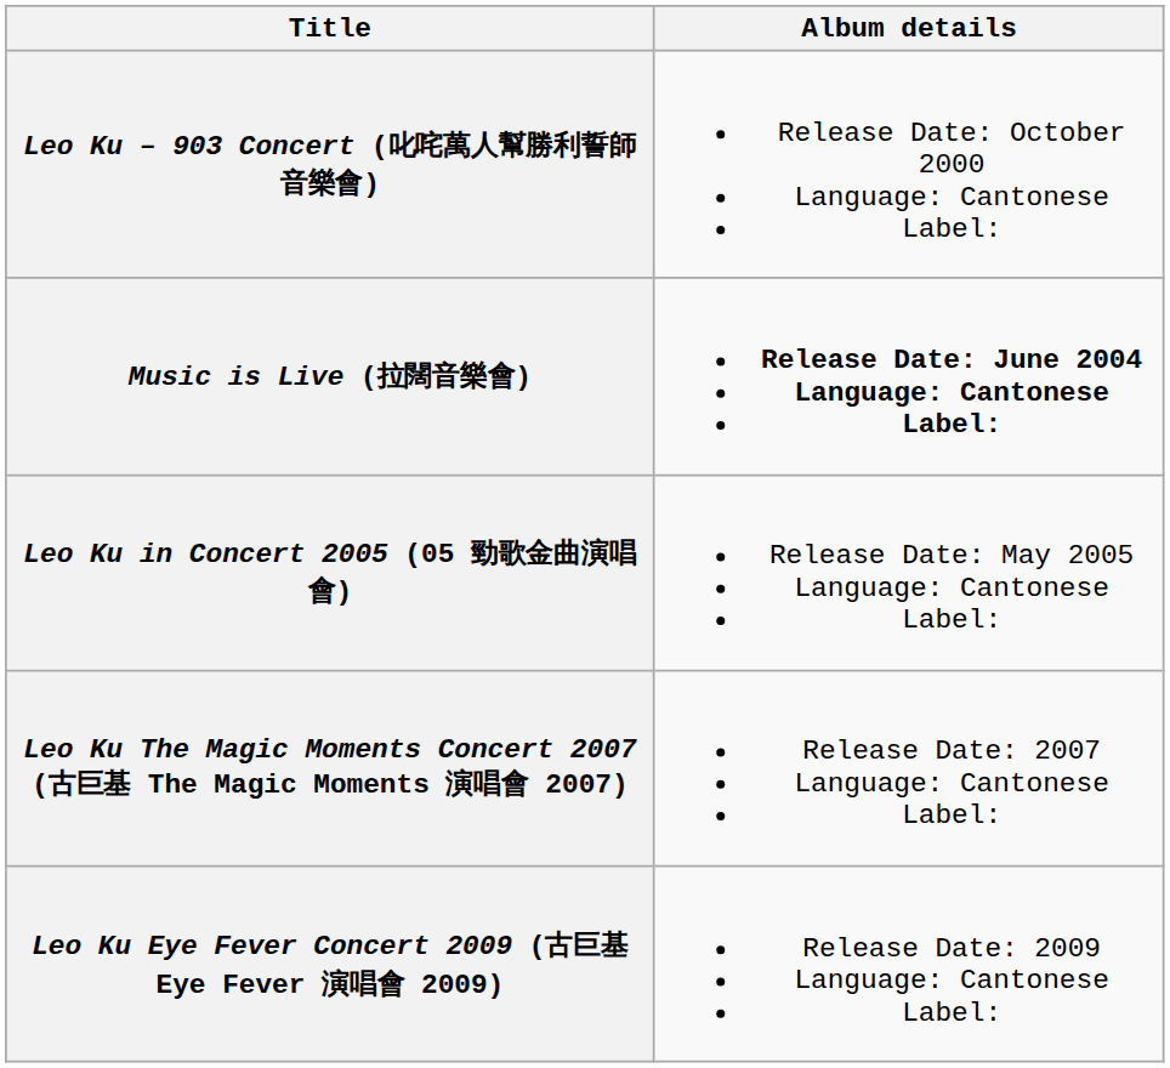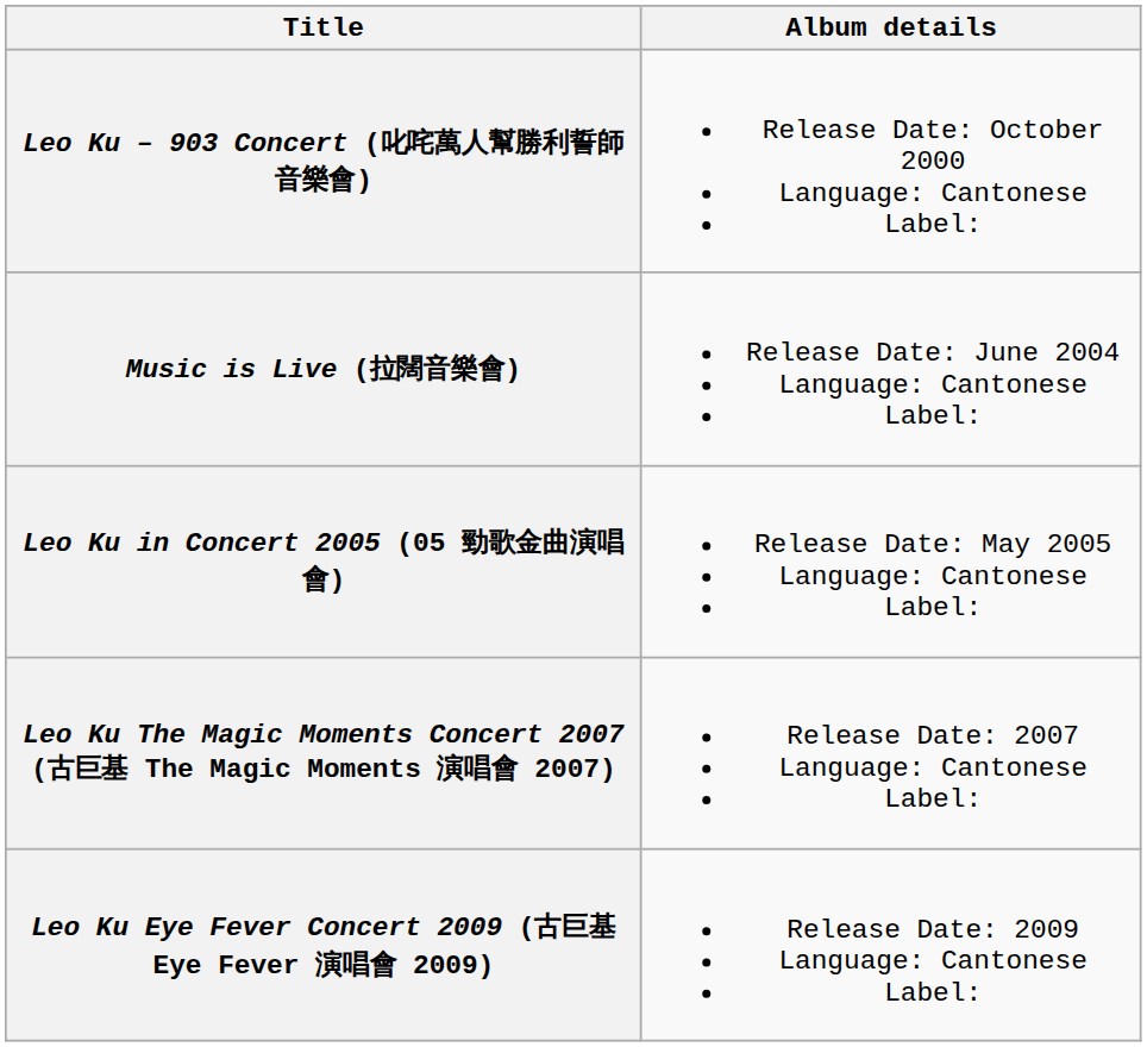Music is Live (拉闊音樂會) | Album details: bold -> normal
